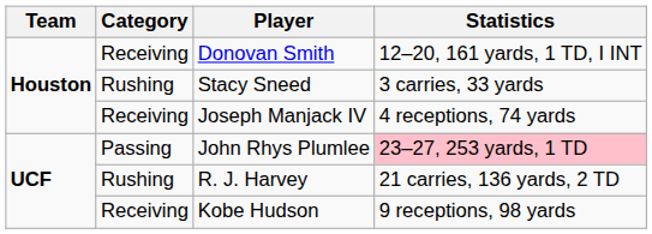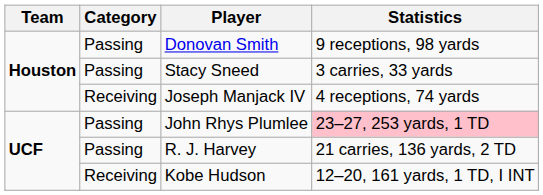Donovan Smith | Category: Receiving -> Passing
Donovan Smith | Statistics: 12–20, 161 yards, 1 TD, I INT -> 9 receptions, 98 yards
Stacy Sneed | Category: Rushing -> Passing
R. J. Harvey | Category: Rushing -> Passing
Kobe Hudson | Statistics: 9 receptions, 98 yards -> 12–20, 161 yards, 1 TD, I INT
